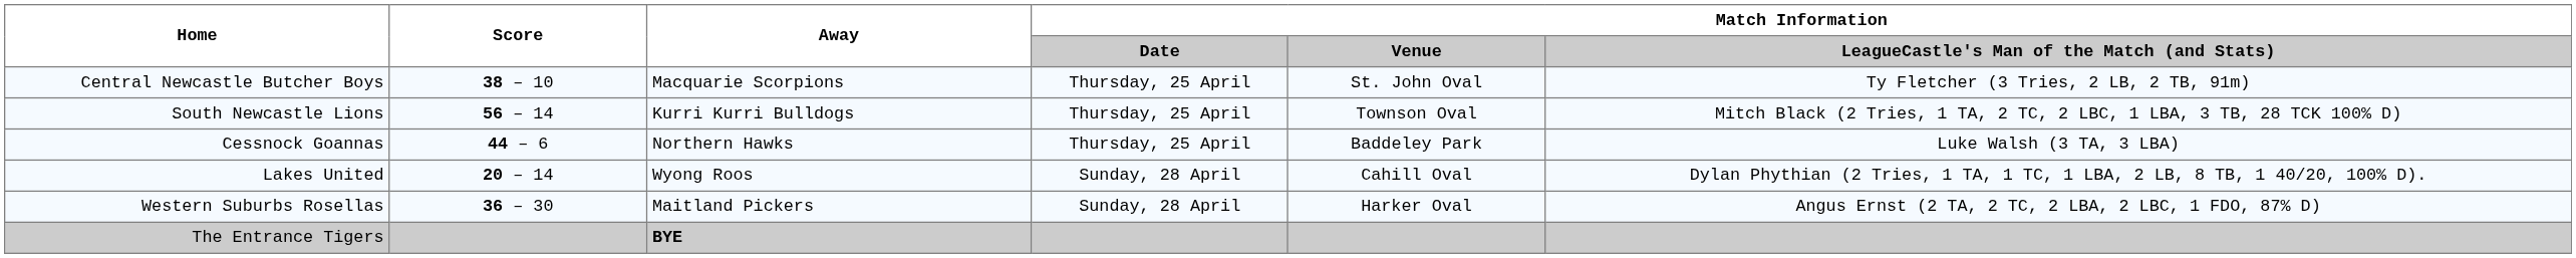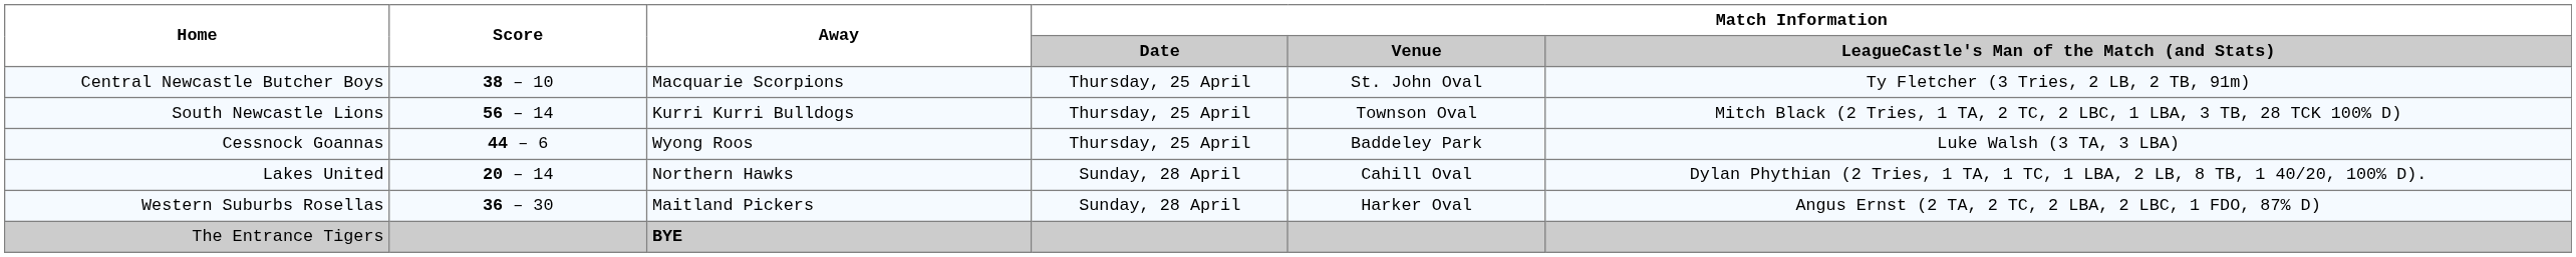Cessnock Goannas | Away: Northern Hawks -> Wyong Roos
Lakes United | Away: Wyong Roos -> Northern Hawks
